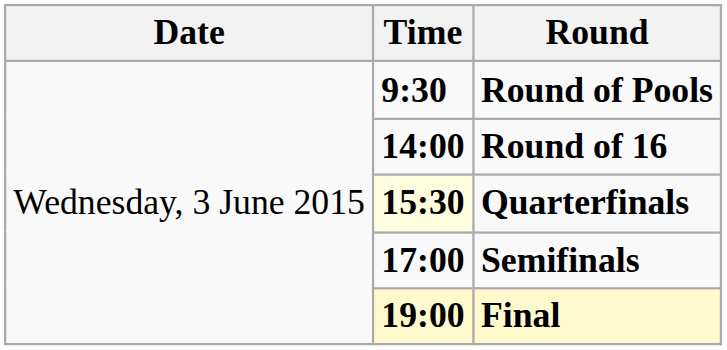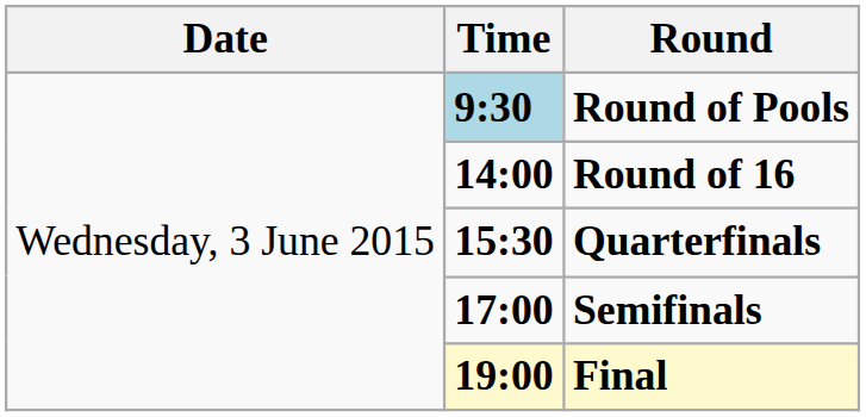Round of Pools | Time: no background -> lightblue background
Quarterfinals | Time: lightyellow background -> no background
